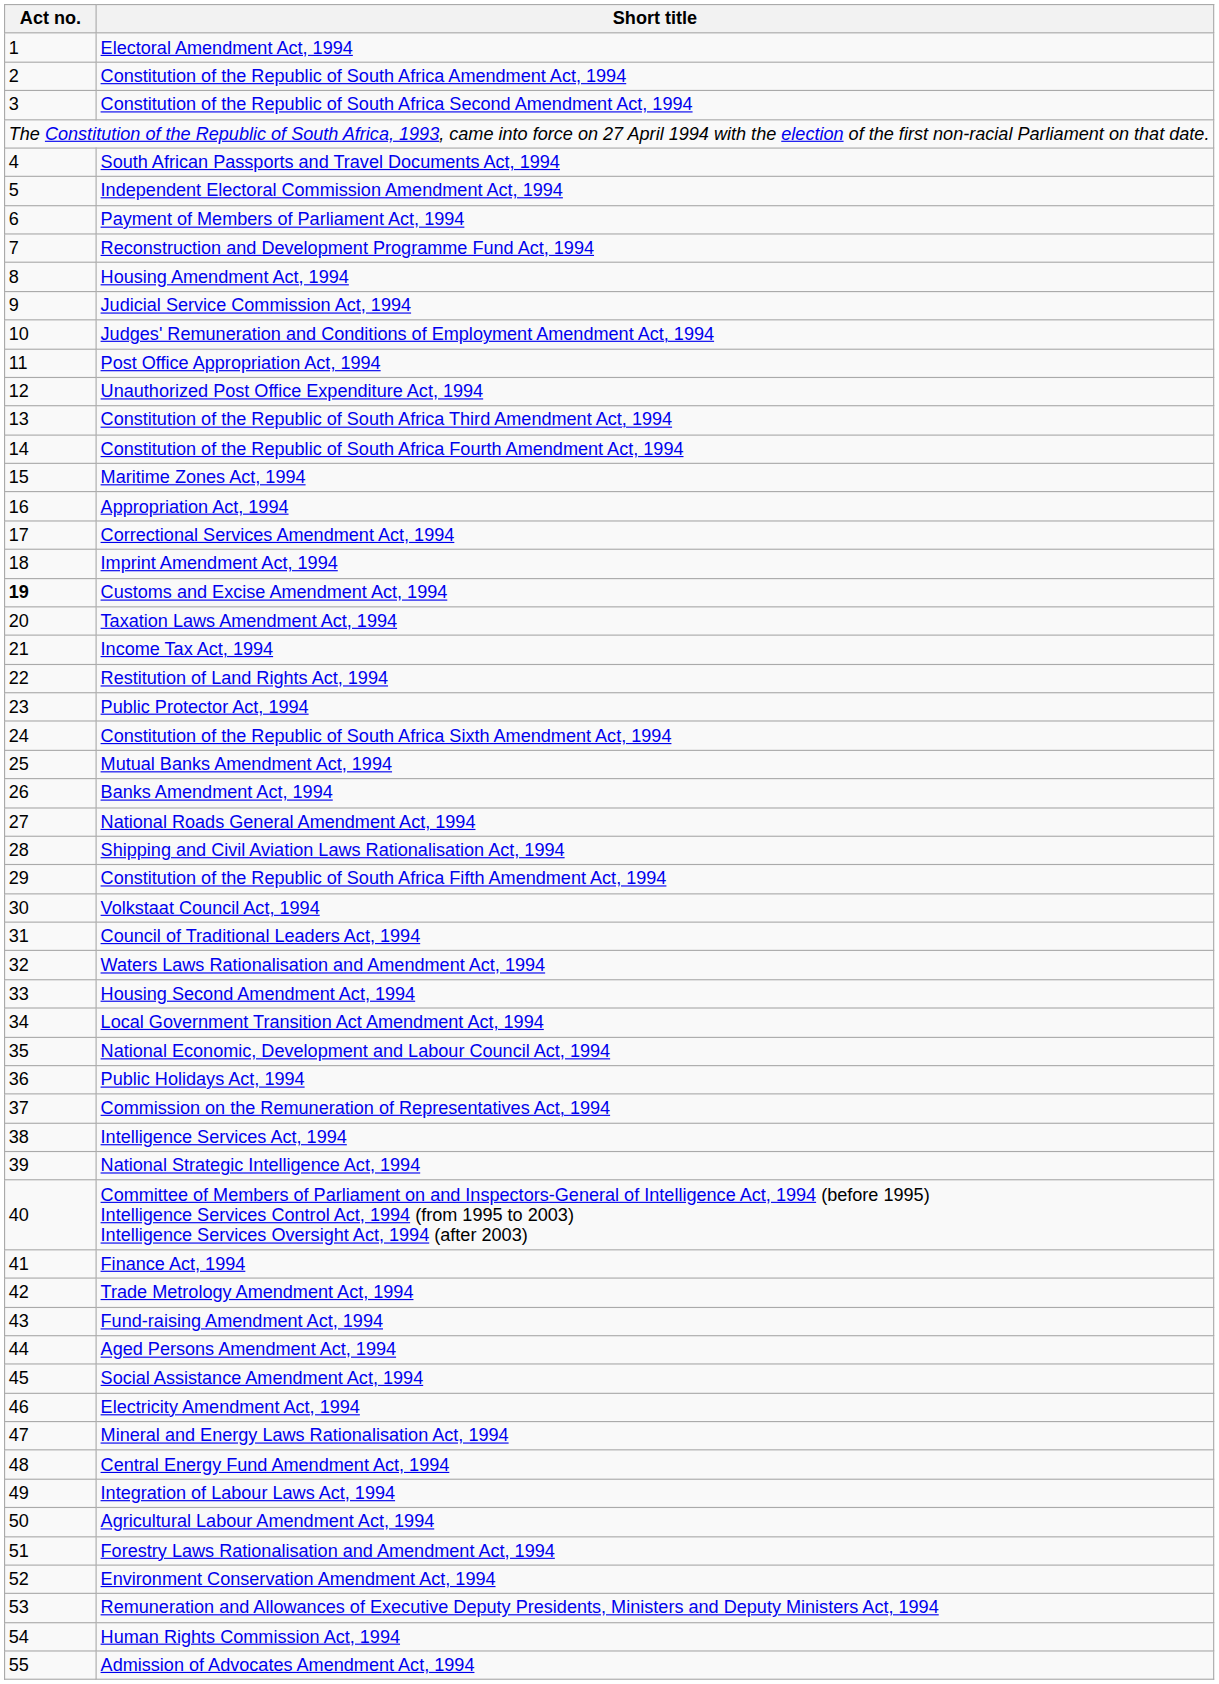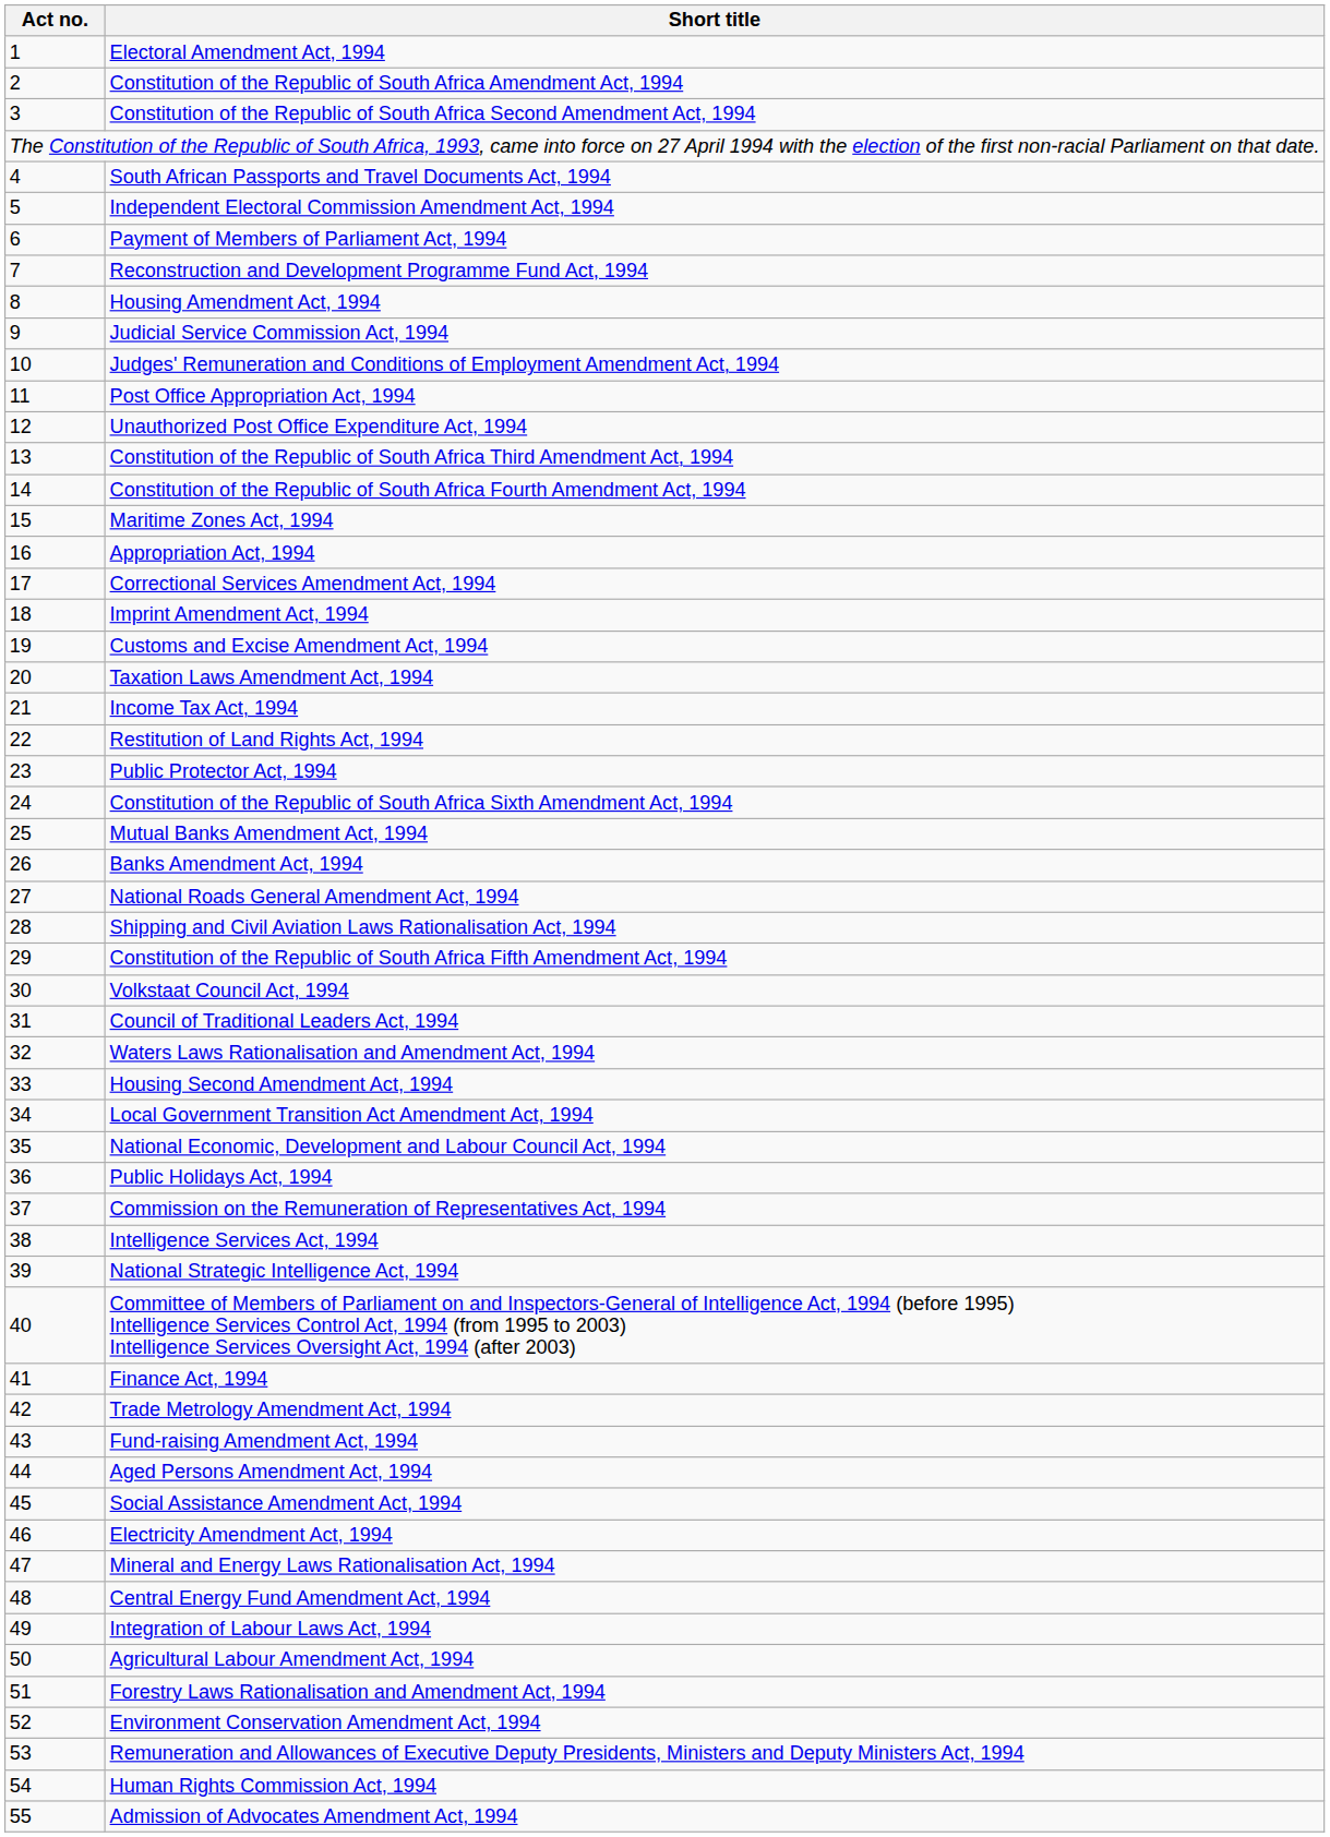Customs and Excise Amendment Act, 1994 | Act no.: bold -> normal
